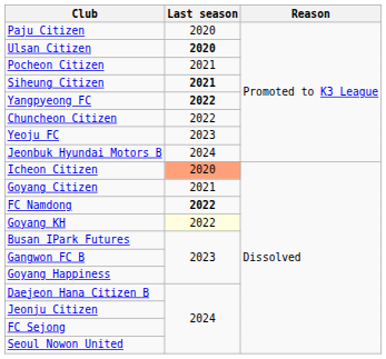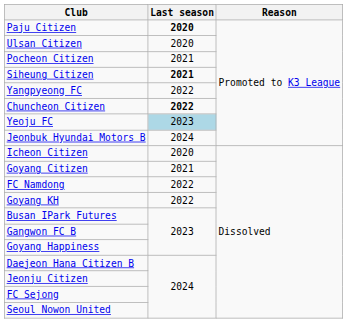Paju Citizen | Last season: normal -> bold
Ulsan Citizen | Last season: bold -> normal
Yangpyeong FC | Last season: bold -> normal
Chuncheon Citizen | Last season: normal -> bold
Yeoju FC | Last season: no background -> lightblue background
Icheon Citizen | Last season: lightsalmon background -> no background
FC Namdong | Last season: bold -> normal
Goyang KH | Last season: lightyellow background -> no background
